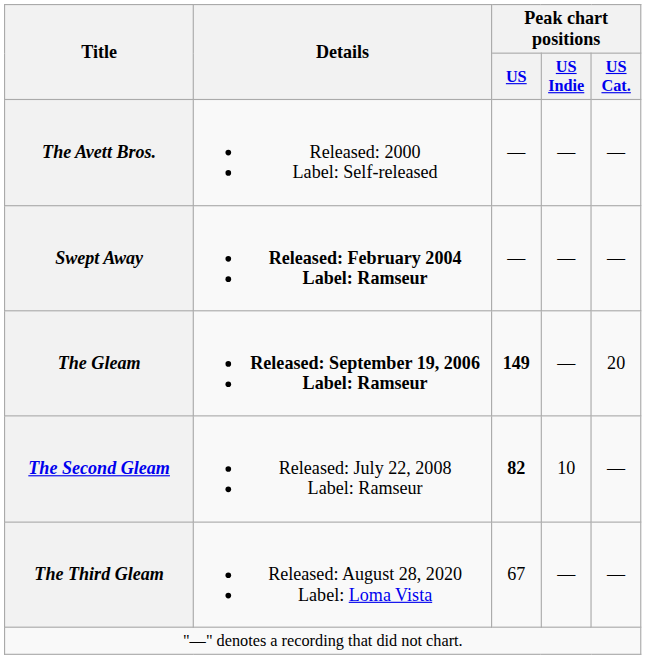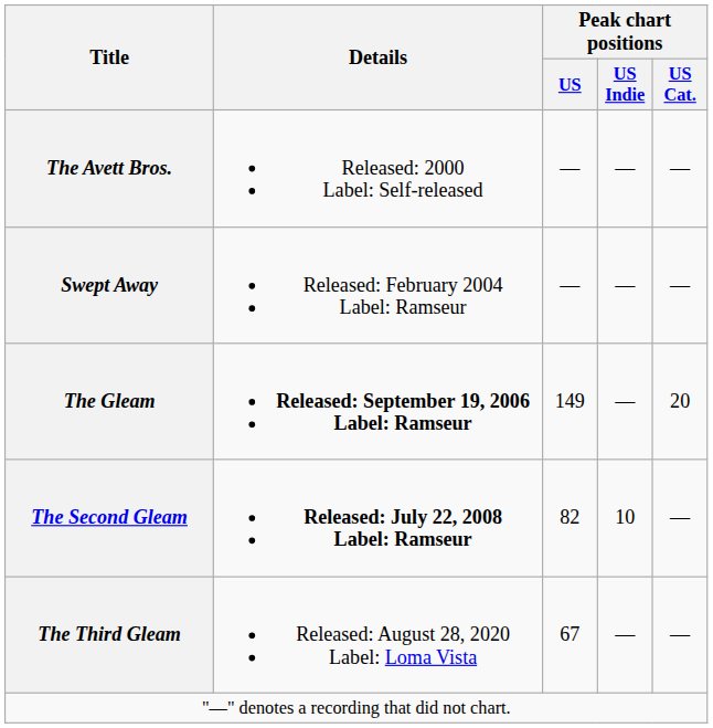Swept Away | Details: bold -> normal
The Gleam | Peak chart positions / US: bold -> normal
The Second Gleam | Details: normal -> bold
The Second Gleam | Peak chart positions / US: bold -> normal
